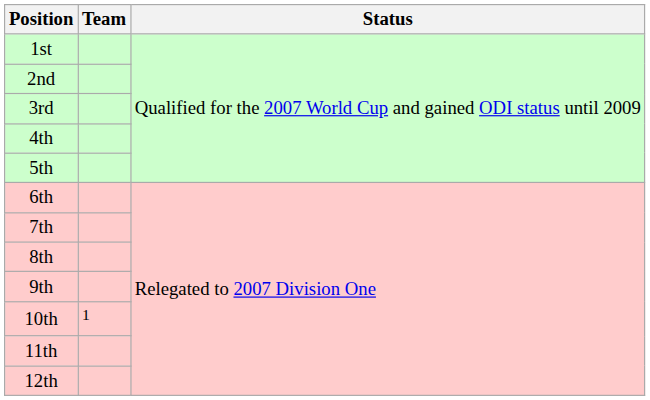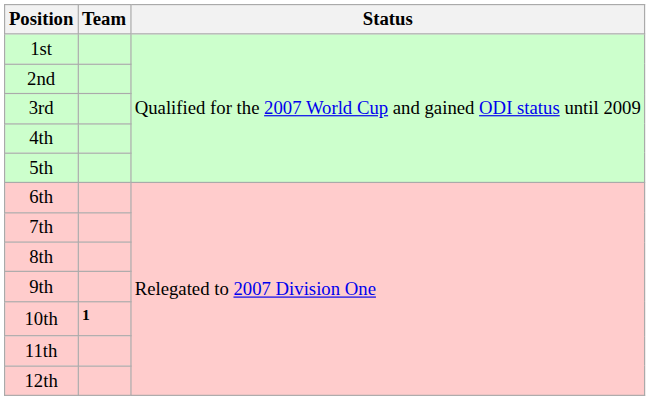10th | Team: normal -> bold
